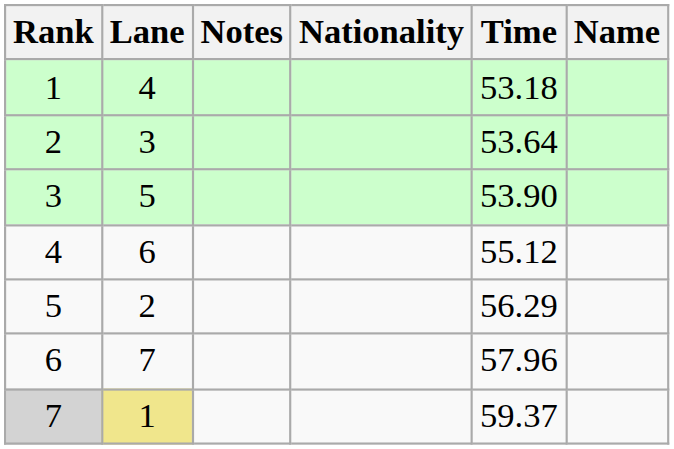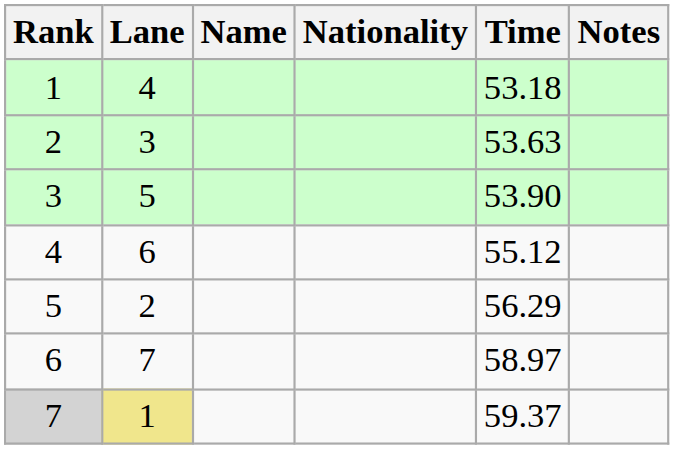columns swapped: Name <-> Notes
row 3 | Time: 53.64 -> 53.63
row 7 | Time: 57.96 -> 58.97
